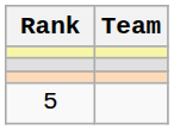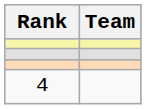row 5 | Rank: 5 -> 4
